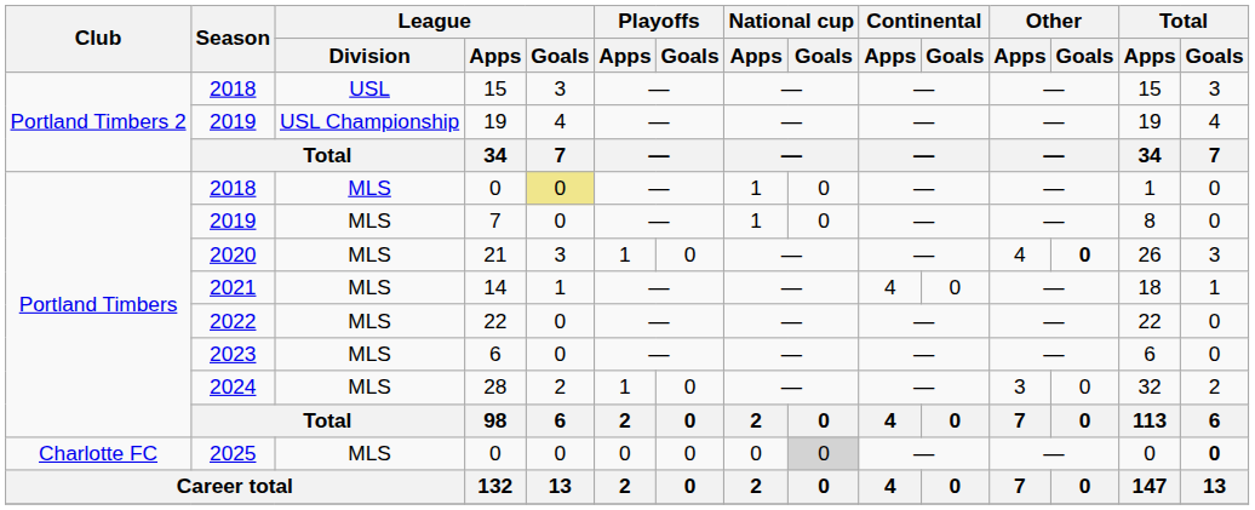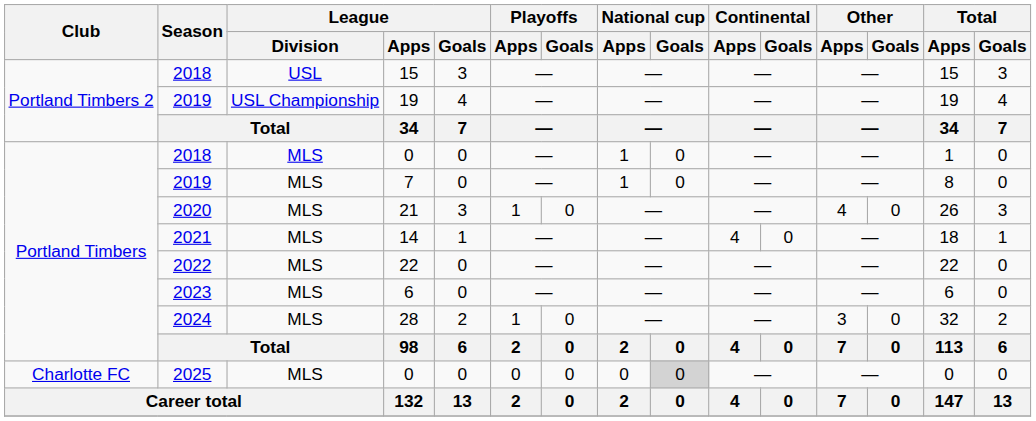2018 / 0 | League / Goals: khaki background -> no background
21 | Other / Goals: bold -> normal
2025 / 0 | Total / Goals: bold -> normal
